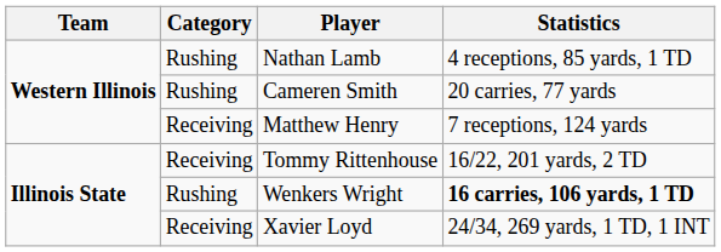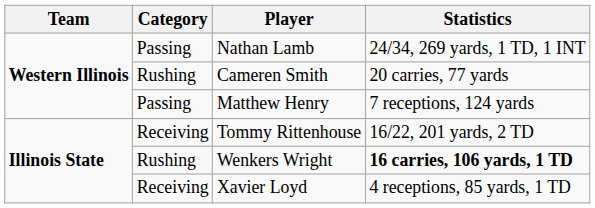Nathan Lamb | Category: Rushing -> Passing
Nathan Lamb | Statistics: 4 receptions, 85 yards, 1 TD -> 24/34, 269 yards, 1 TD, 1 INT
Matthew Henry | Category: Receiving -> Passing
Xavier Loyd | Statistics: 24/34, 269 yards, 1 TD, 1 INT -> 4 receptions, 85 yards, 1 TD
